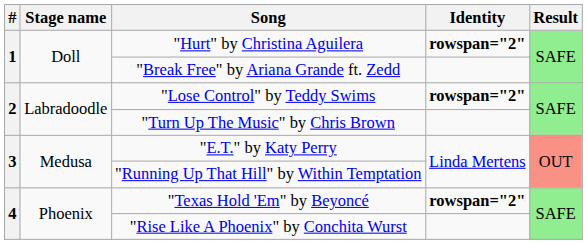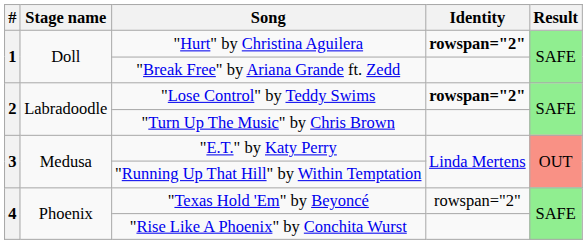"Texas Hold 'Em" by Beyoncé | Identity: bold -> normal
